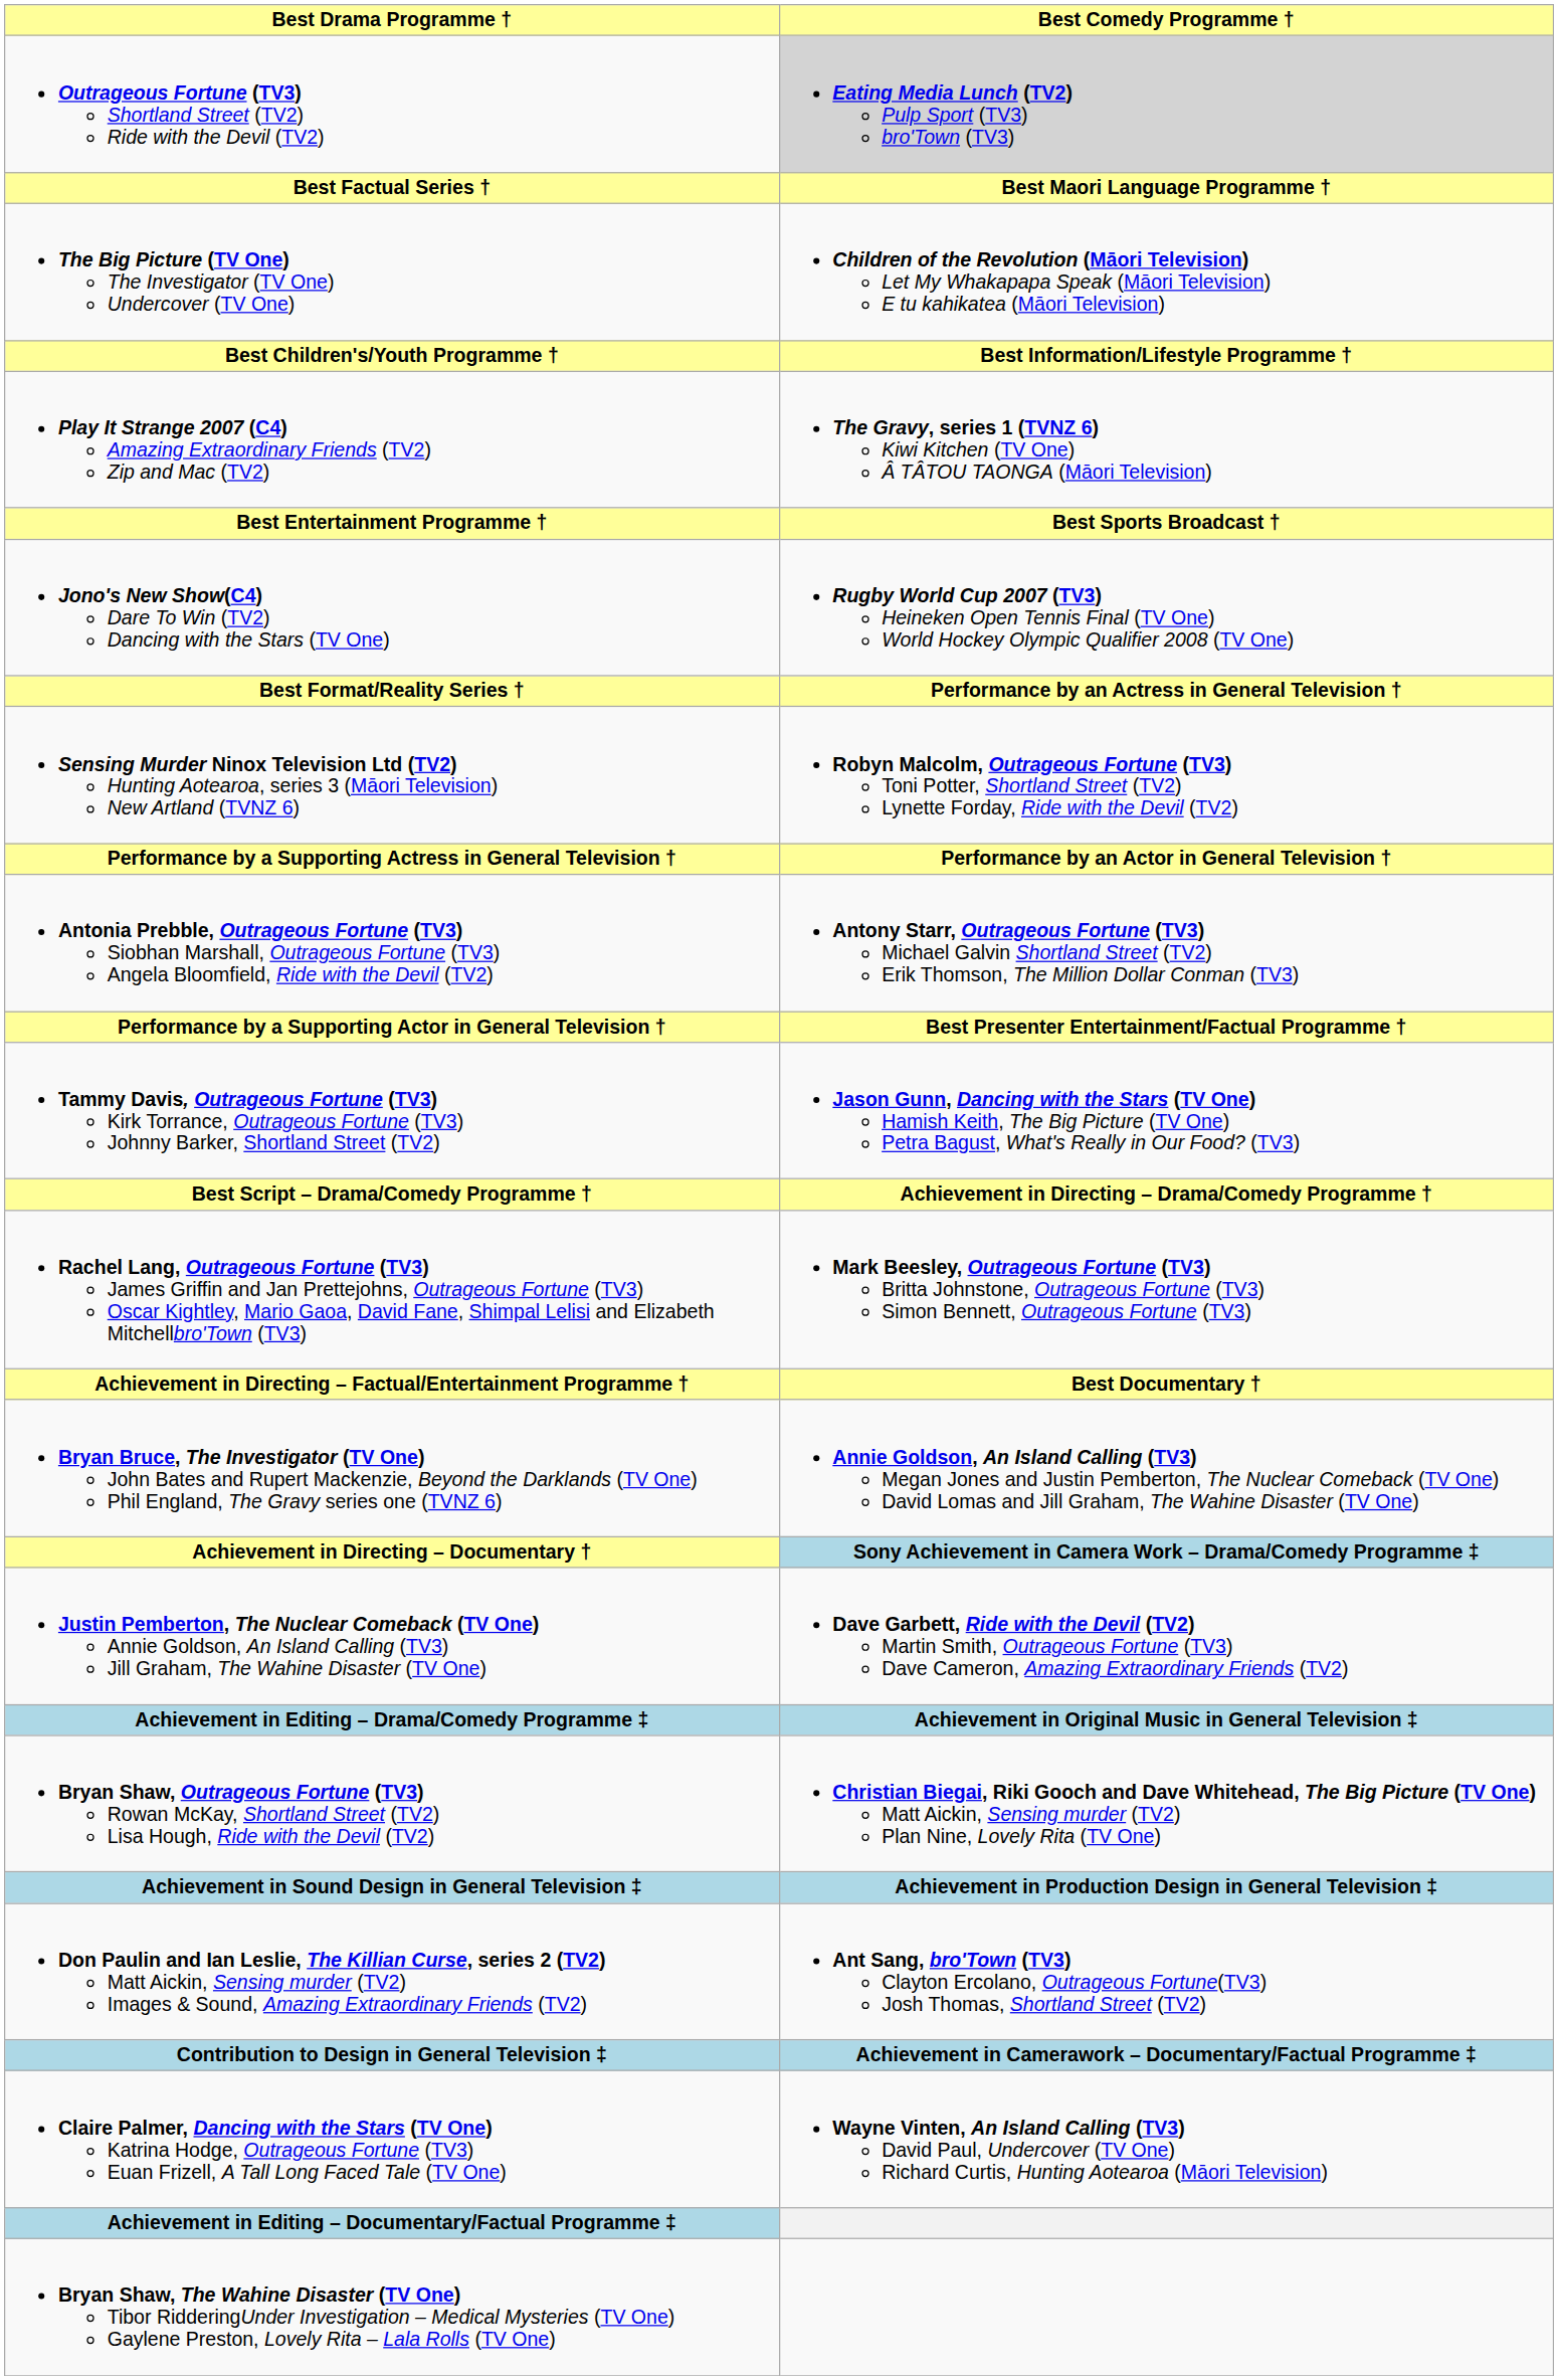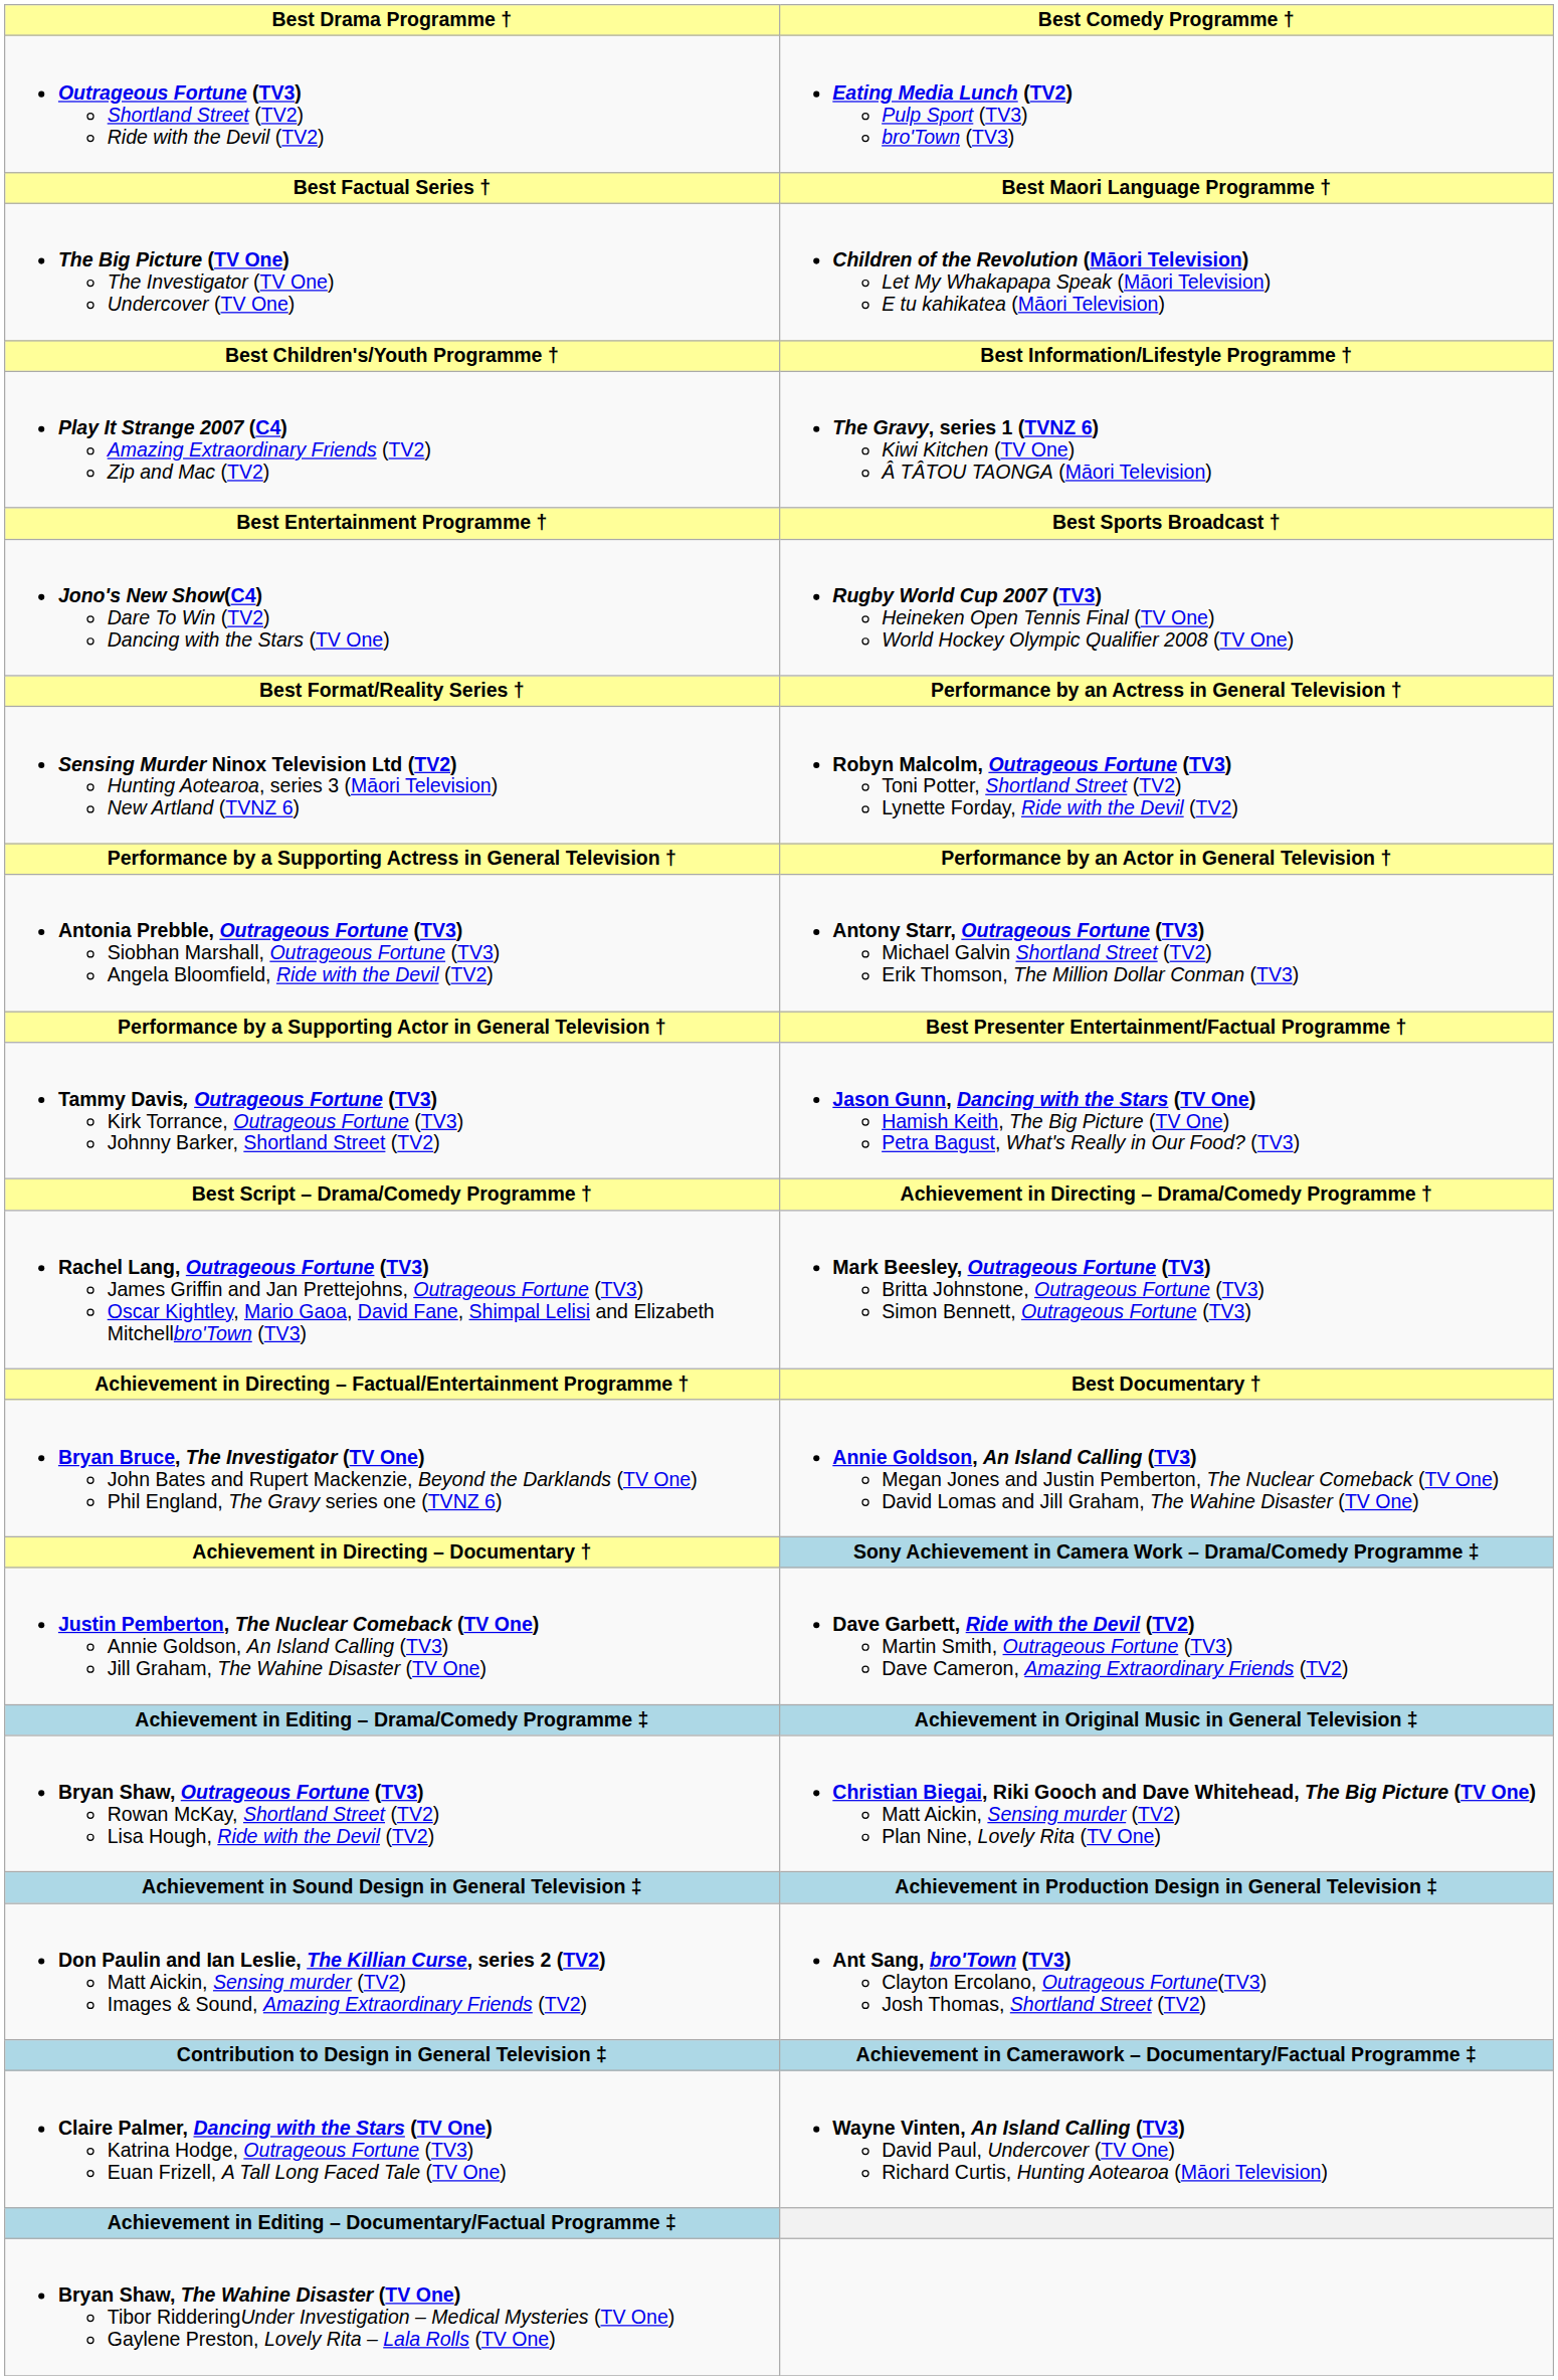row 2 | Best Comedy Programme †: lightgrey background -> no background
